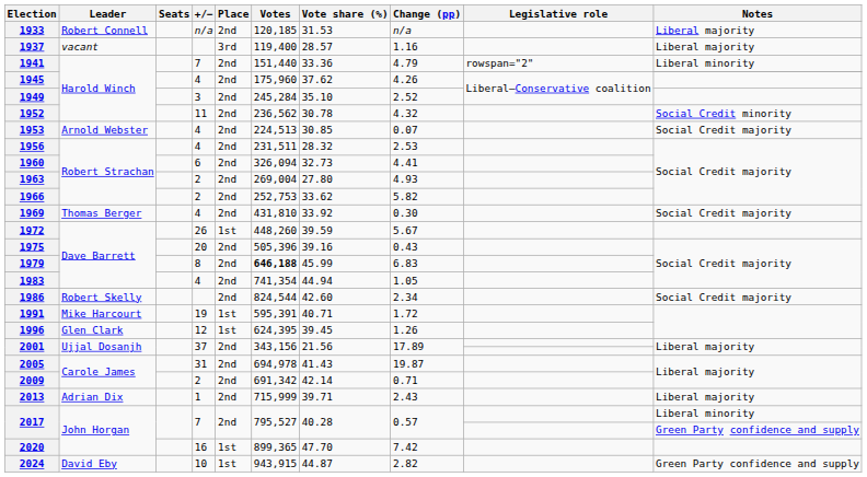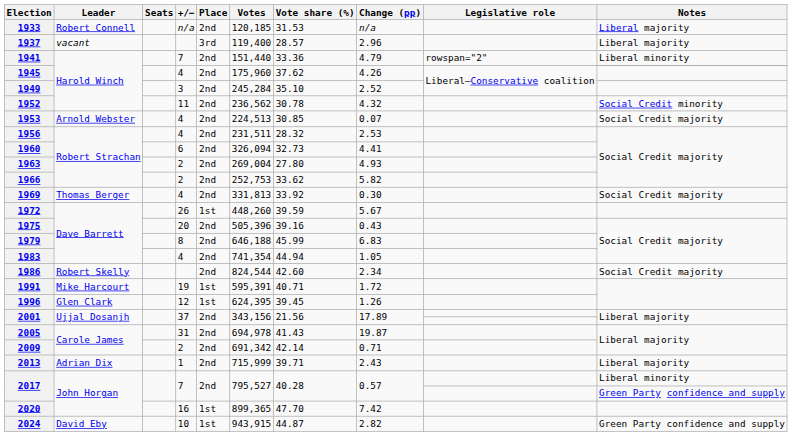1937 | Change (pp): 1.16 -> 2.96
1969 | Votes: 431,810 -> 331,813
1979 | Votes: bold -> normal
